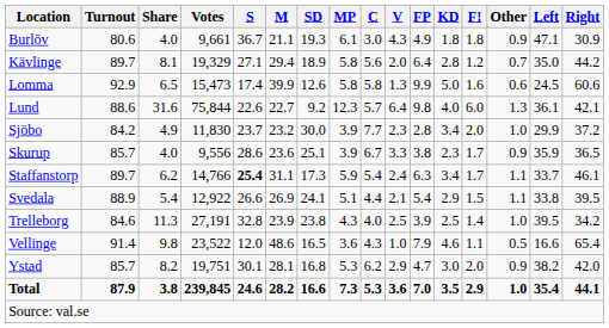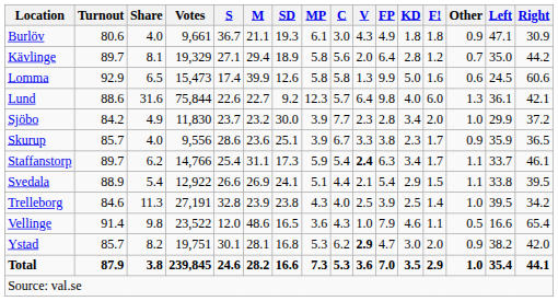Staffanstorp | S: bold -> normal
Staffanstorp | V: normal -> bold
Ystad | V: normal -> bold
